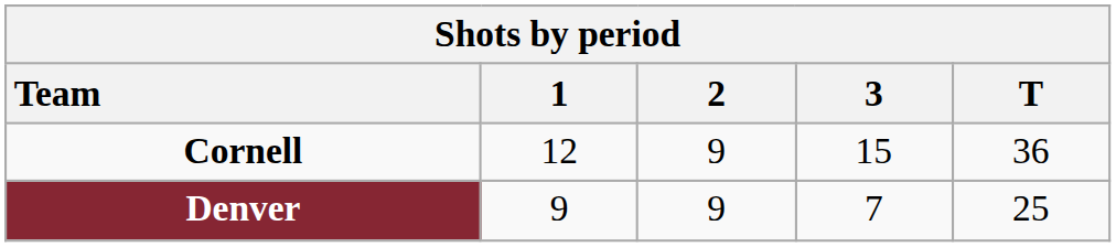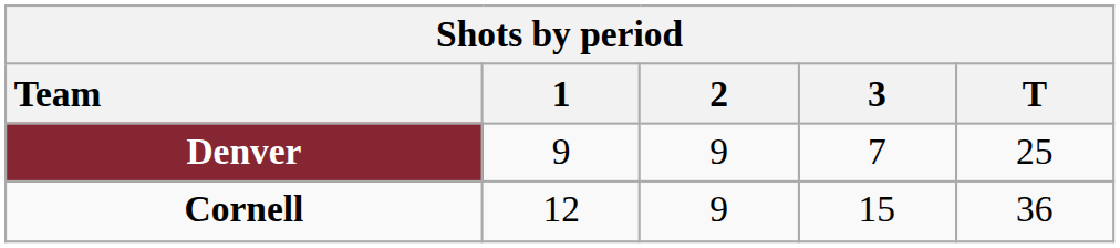rows swapped: Cornell <-> Denver
